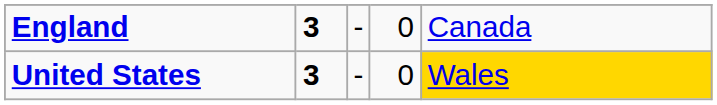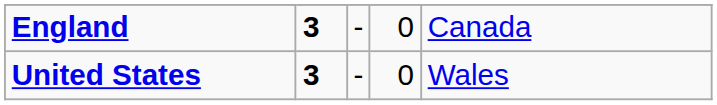United States | column 5: gold background -> no background
